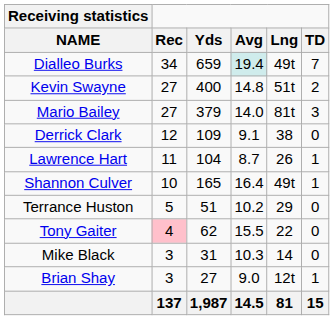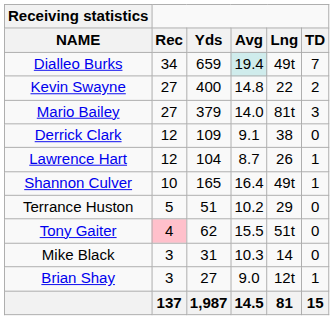Kevin Swayne | Lng: 51t -> 22
Lawrence Hart | Rec: 11 -> 12
Tony Gaiter | Lng: 22 -> 51t
